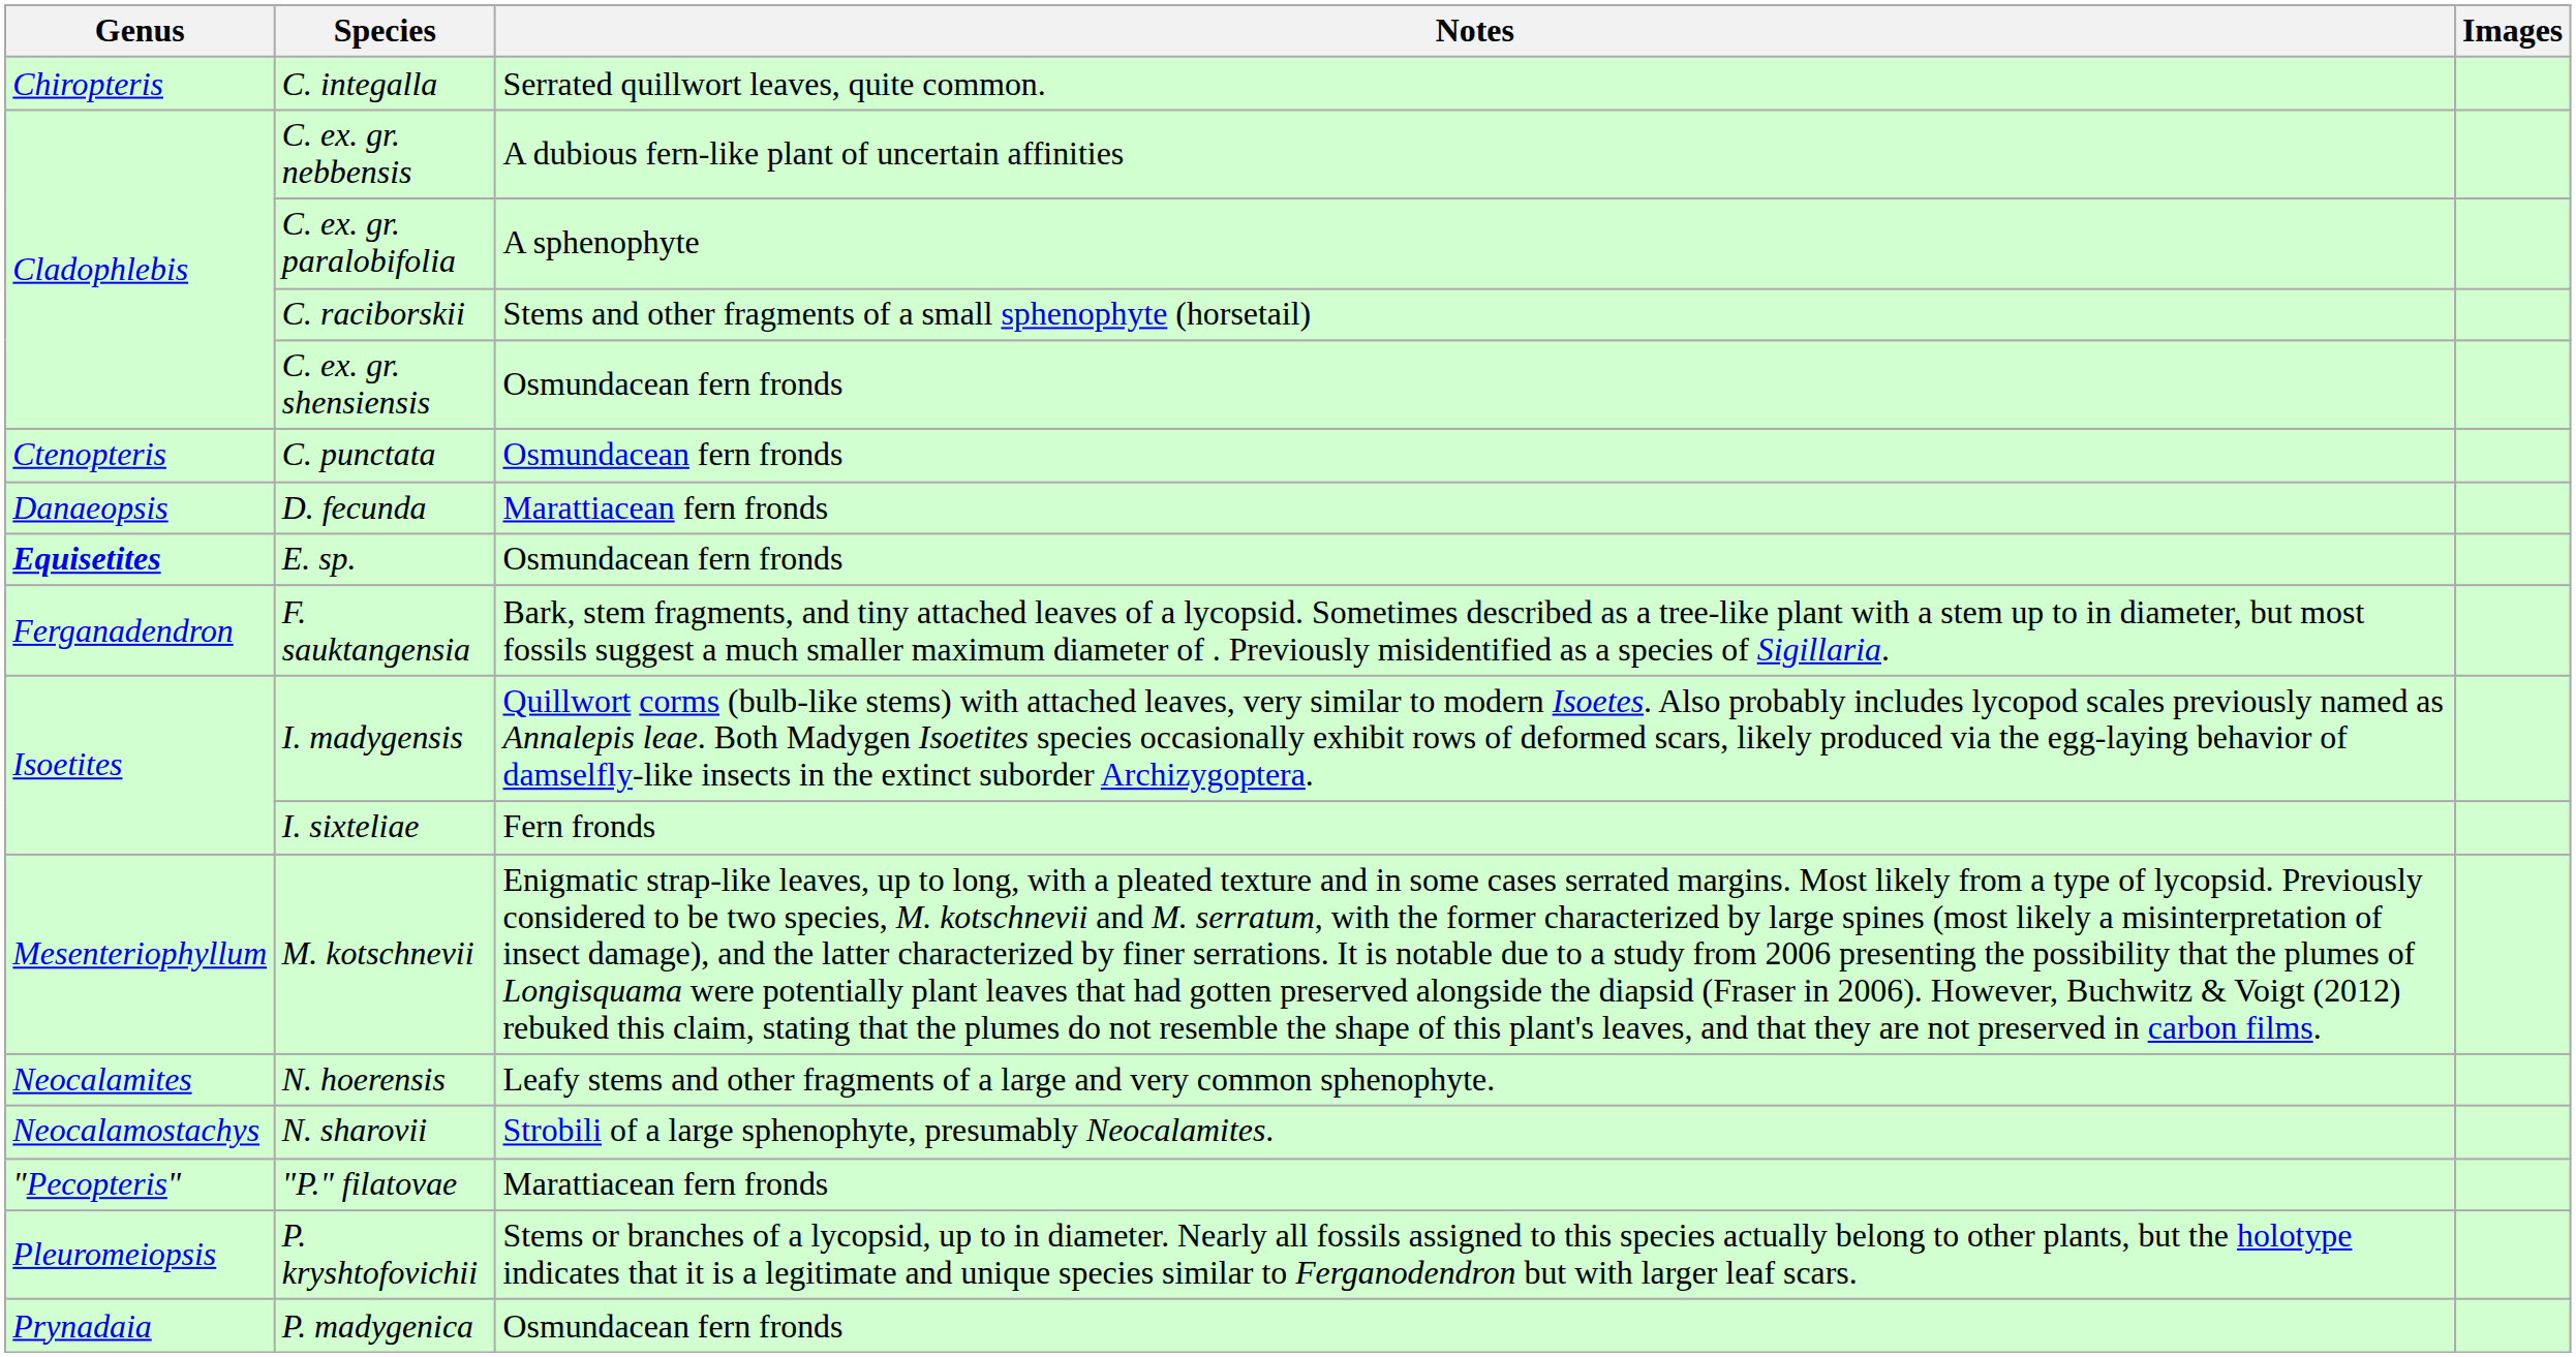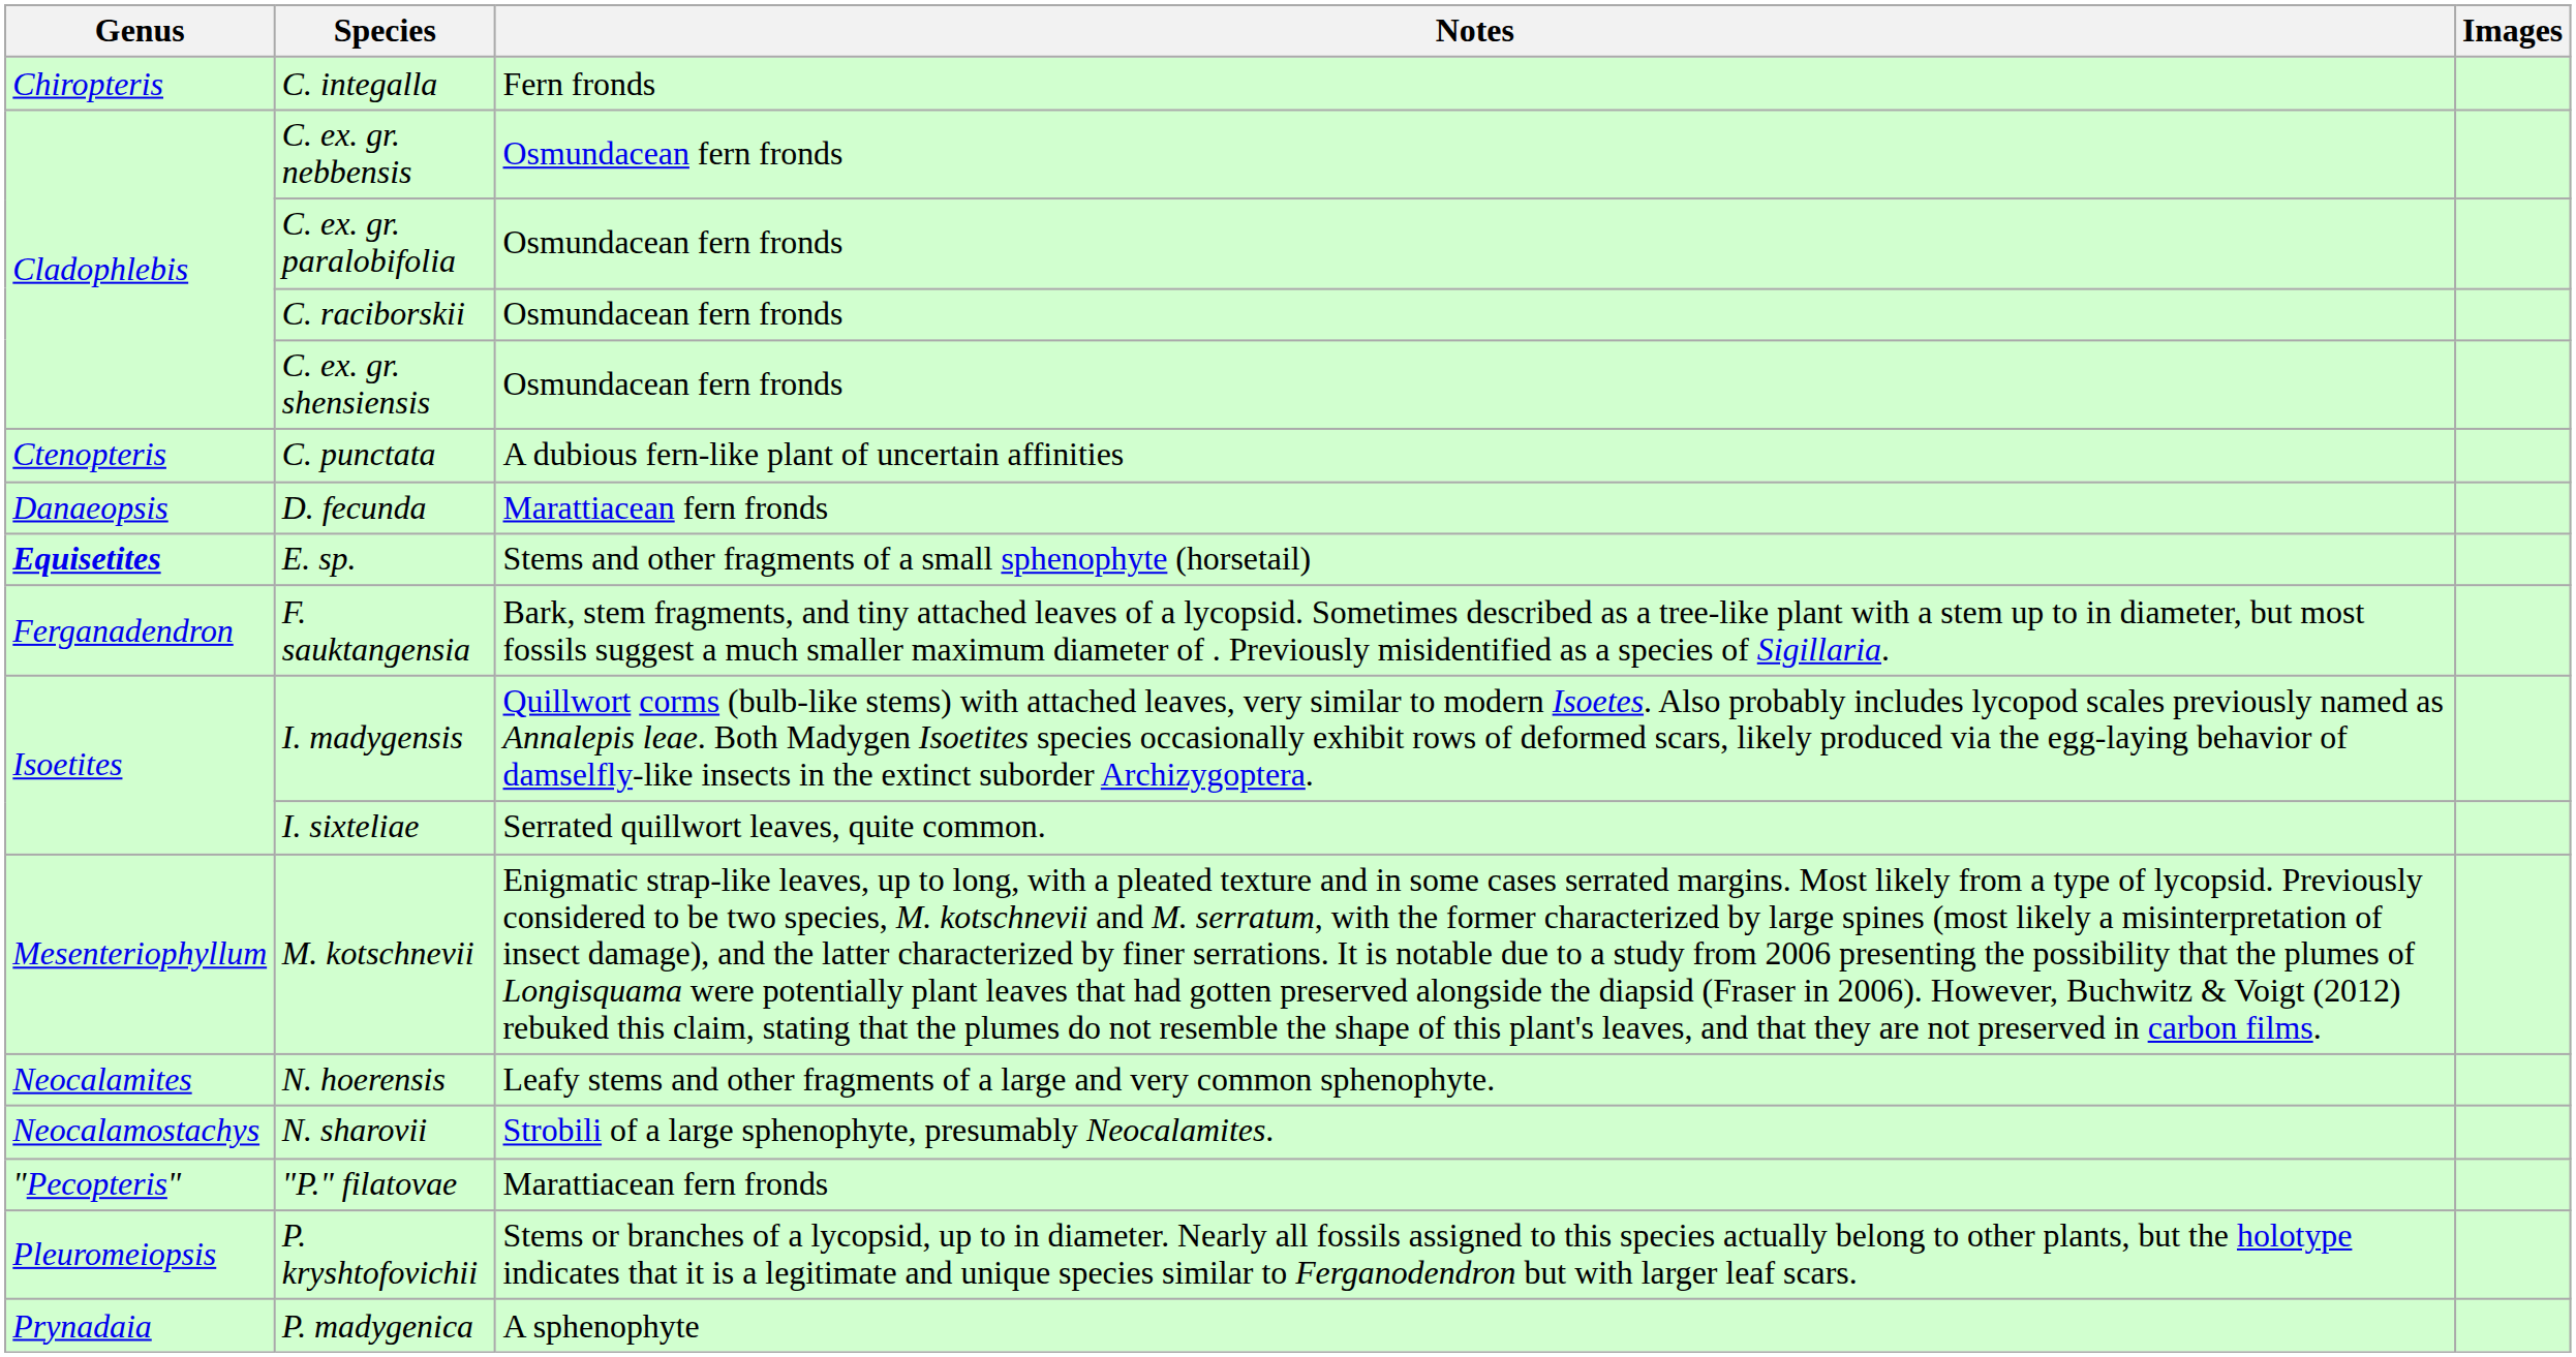C. integalla | Notes: Serrated quillwort leaves, quite common. -> Fern fronds
C. ex. gr. nebbensis | Notes: A dubious fern-like plant of uncertain affinities -> Osmundacean fern fronds
C. ex. gr. paralobifolia | Notes: A sphenophyte -> Osmundacean fern fronds
C. raciborskii | Notes: Stems and other fragments of a small sphenophyte (horsetail) -> Osmundacean fern fronds
C. punctata | Notes: Osmundacean fern fronds -> A dubious fern-like plant of uncertain affinities
E. sp. | Notes: Osmundacean fern fronds -> Stems and other fragments of a small sphenophyte (horsetail)
I. sixteliae | Notes: Fern fronds -> Serrated quillwort leaves, quite common.
P. madygenica | Notes: Osmundacean fern fronds -> A sphenophyte
